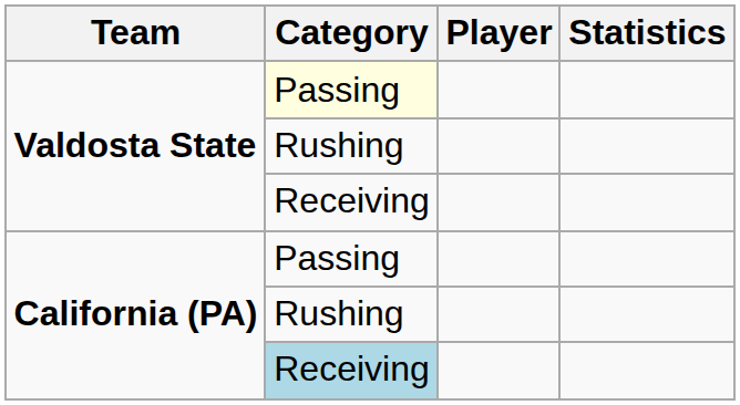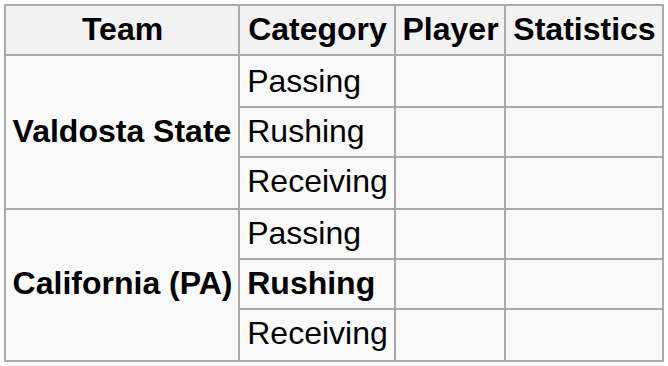Valdosta State / Passing | Category: lightyellow background -> no background
California (PA) / Rushing | Category: normal -> bold
California (PA) / Receiving | Category: lightblue background -> no background
